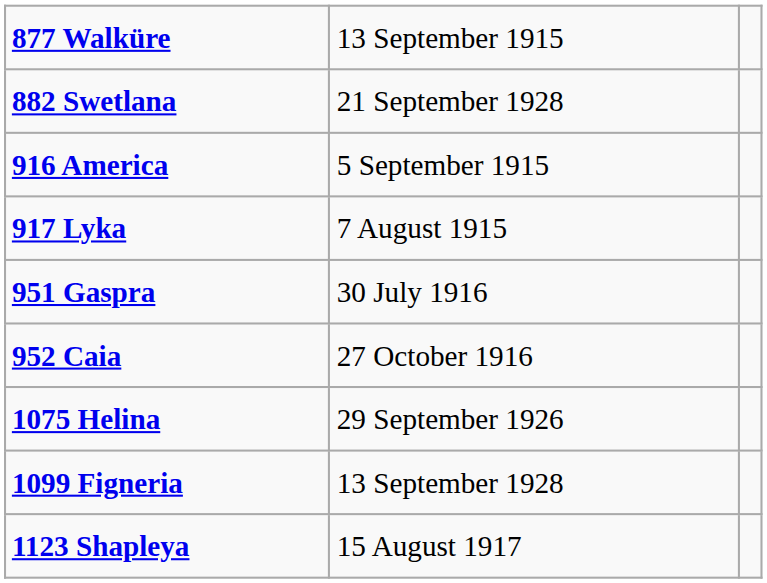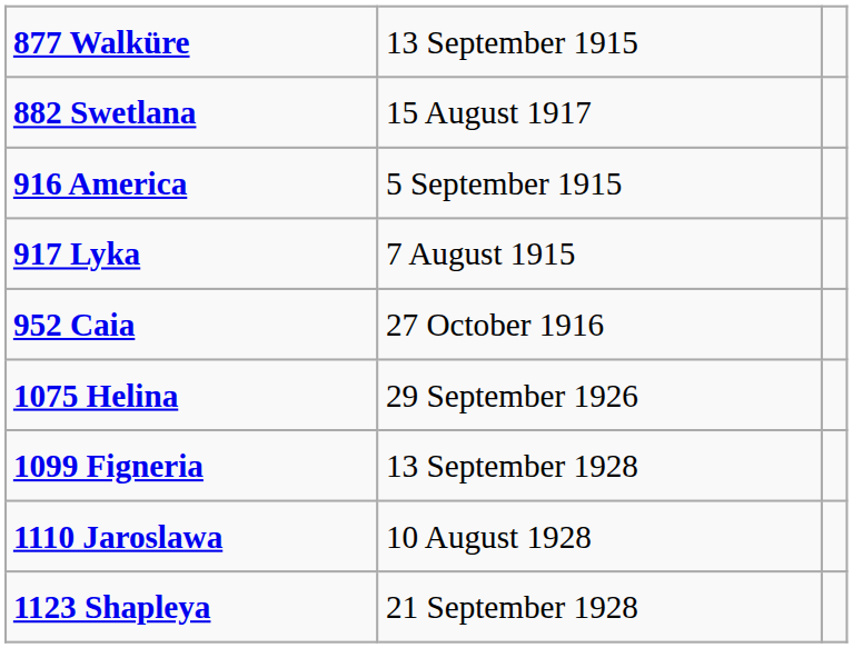882 Swetlana | column 2: 21 September 1928 -> 15 August 1917
- row: 951 Gaspra | 30 July 1916
+ row: 1110 Jaroslawa | 10 August 1928
1123 Shapleya | column 2: 15 August 1917 -> 21 September 1928
